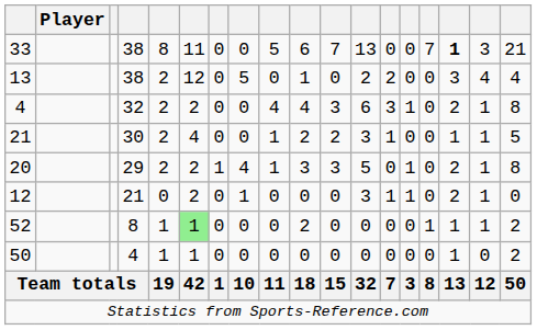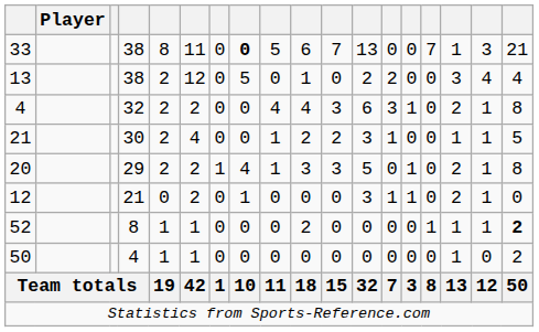33 | column 8: normal -> bold
33 | column 16: bold -> normal
52 | column 6: lightgreen background -> no background
52 | column 18: normal -> bold
